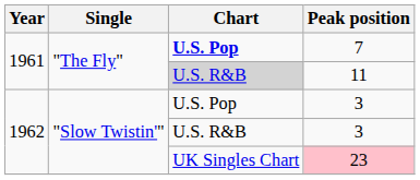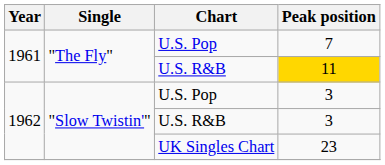7 | Chart: bold -> normal
11 | Chart: lightgrey background -> no background
11 | Peak position: no background -> gold background
23 | Peak position: pink background -> no background
